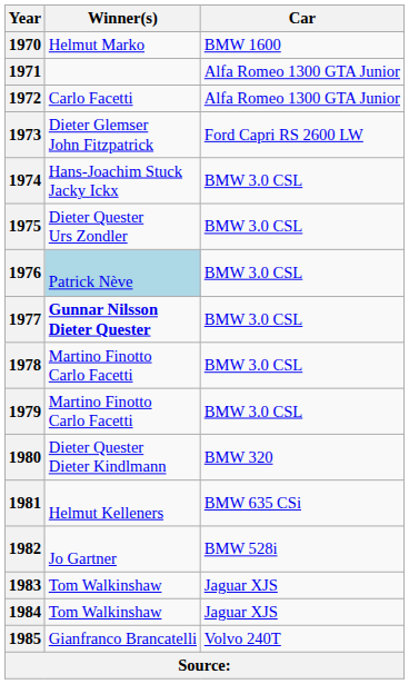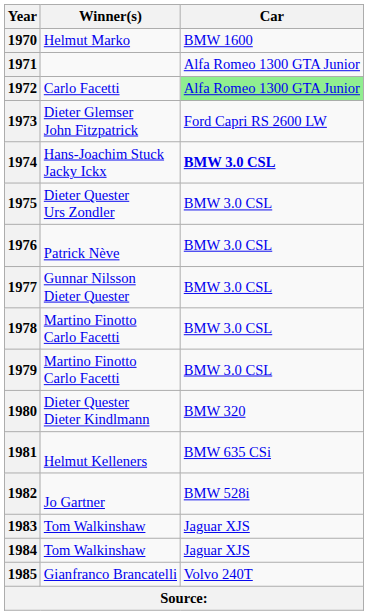1972 | Car: no background -> lightgreen background
1974 | Car: normal -> bold
1976 | Winner(s): lightblue background -> no background
1977 | Winner(s): bold -> normal
